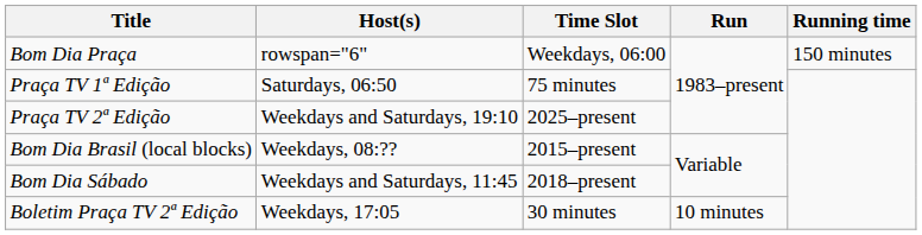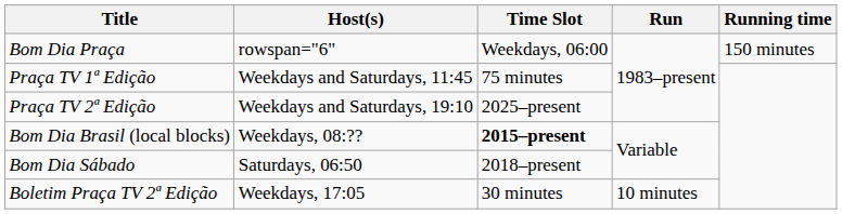Praça TV 1ª Edição | Host(s): Saturdays, 06:50 -> Weekdays and Saturdays, 11:45
Bom Dia Brasil (local blocks) | Time Slot: normal -> bold
Bom Dia Sábado | Host(s): Weekdays and Saturdays, 11:45 -> Saturdays, 06:50
